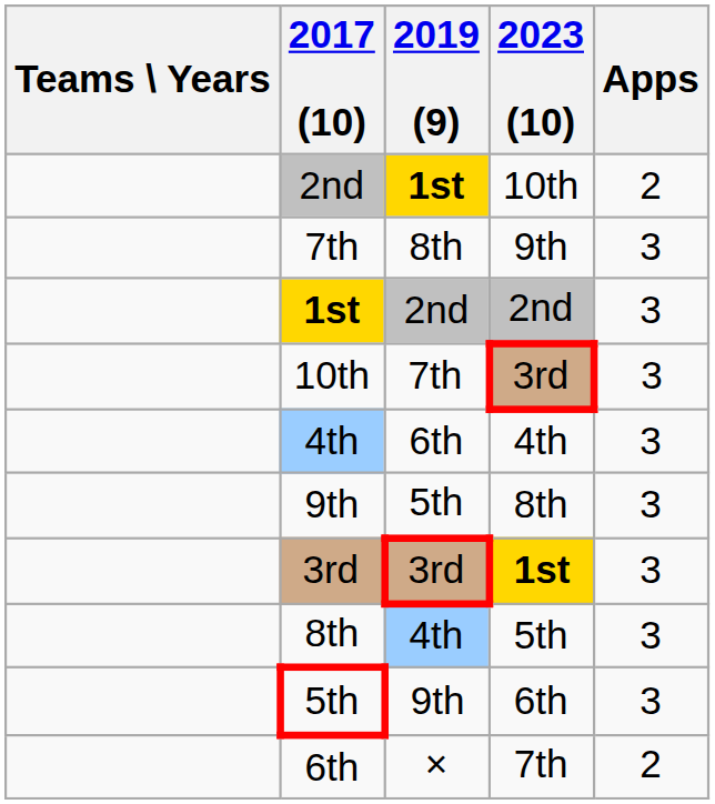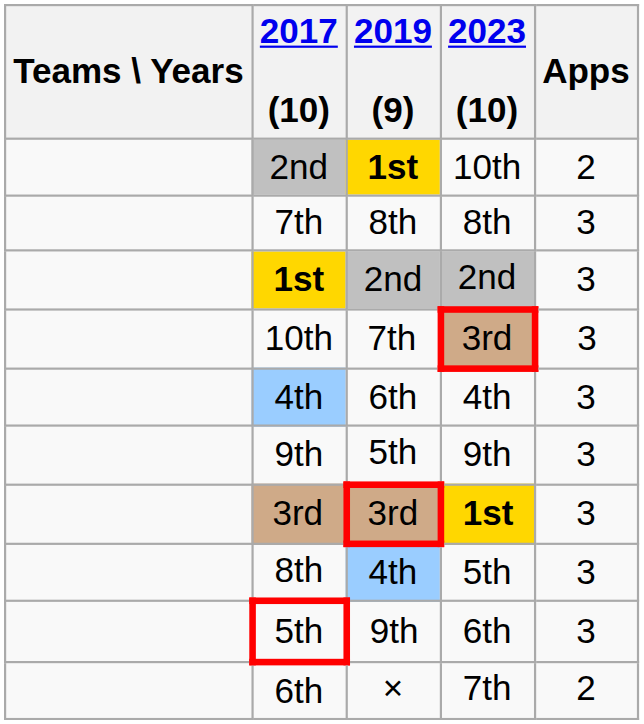row 3 | 2023 (10): 9th -> 8th
row 7 | 2023 (10): 8th -> 9th
